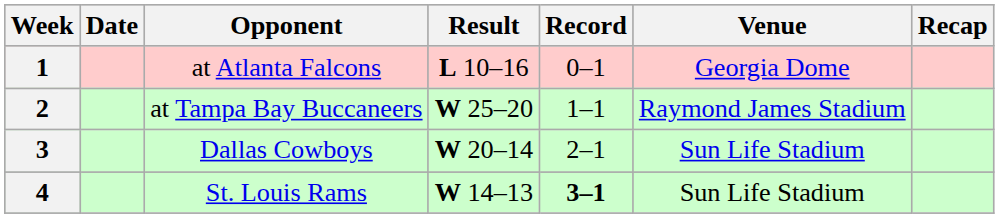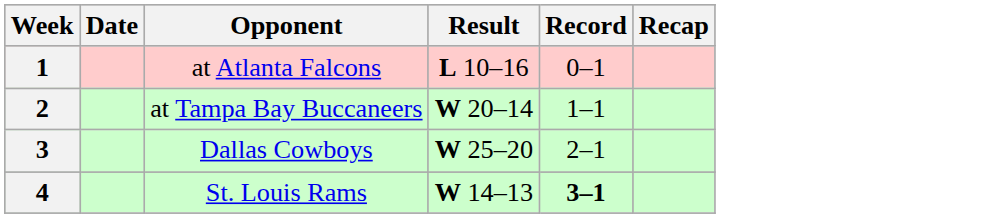- column: Venue | Georgia Dome | Raymond James Stadium | Sun Life Stadium | Sun Life Stadium
2 | Result: W 25–20 -> W 20–14
3 | Result: W 20–14 -> W 25–20
